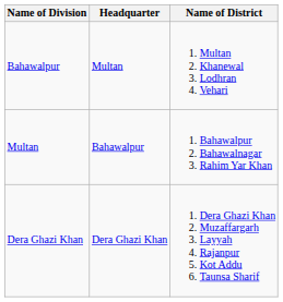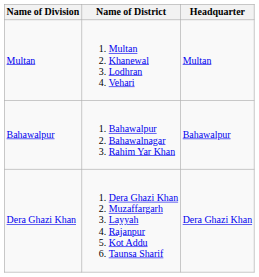columns swapped: Name of District <-> Headquarter
row 2 | Name of Division: Bahawalpur -> Multan
row 3 | Name of Division: Multan -> Bahawalpur
